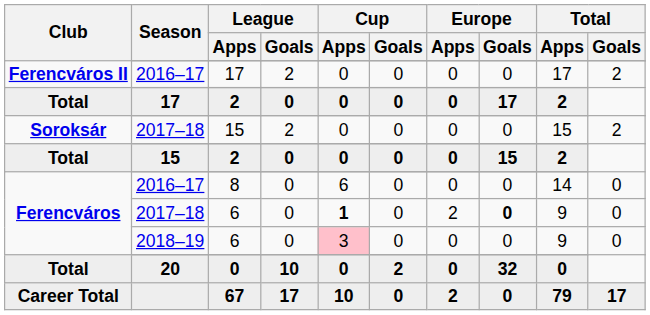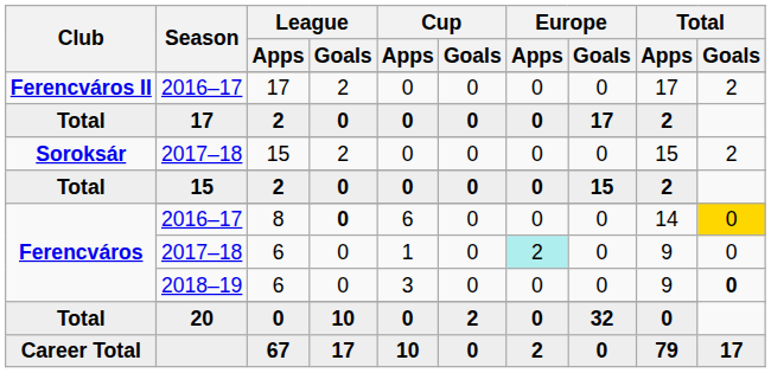8 | League / Goals: normal -> bold
8 | Total / Goals: no background -> gold background
2017–18 / 6 | Cup / Apps: bold -> normal
2017–18 / 6 | Europe / Apps: no background -> paleturquoise background
2017–18 / 6 | Europe / Goals: bold -> normal
2018–19 / 6 | Cup / Apps: pink background -> no background
2018–19 / 6 | Total / Goals: normal -> bold
